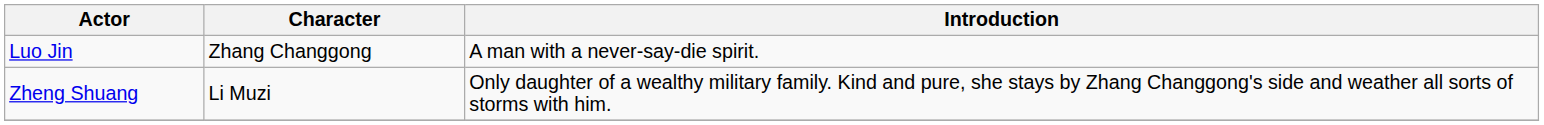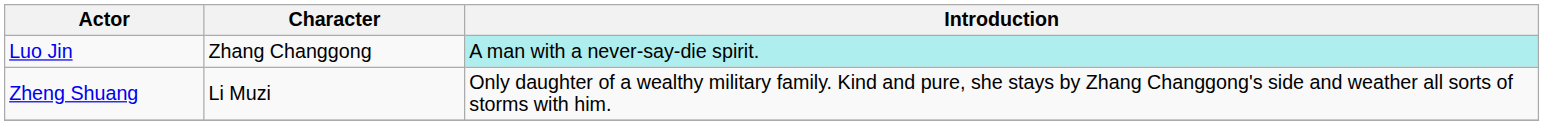Luo Jin | Introduction: no background -> paleturquoise background
